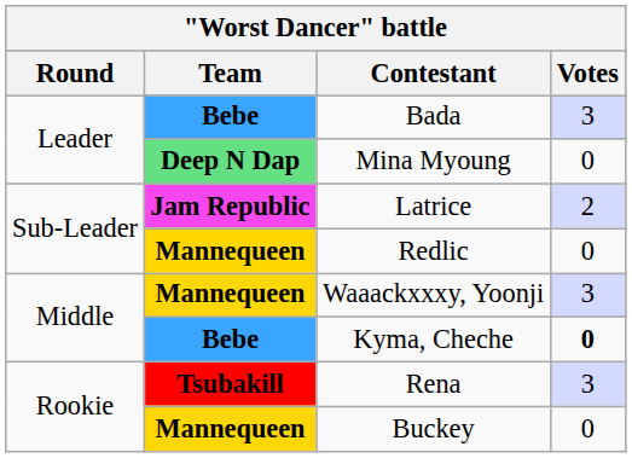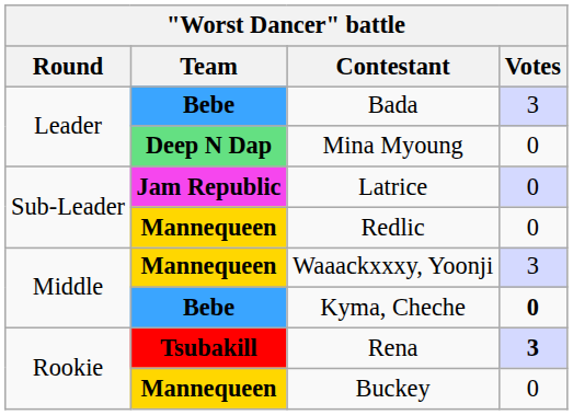Latrice | Votes: 2 -> 0
Rena | Votes: normal -> bold
